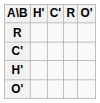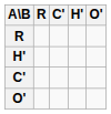columns swapped: R <-> H'
row 3 | A\B: C' -> H'
row 4 | A\B: H' -> C'
